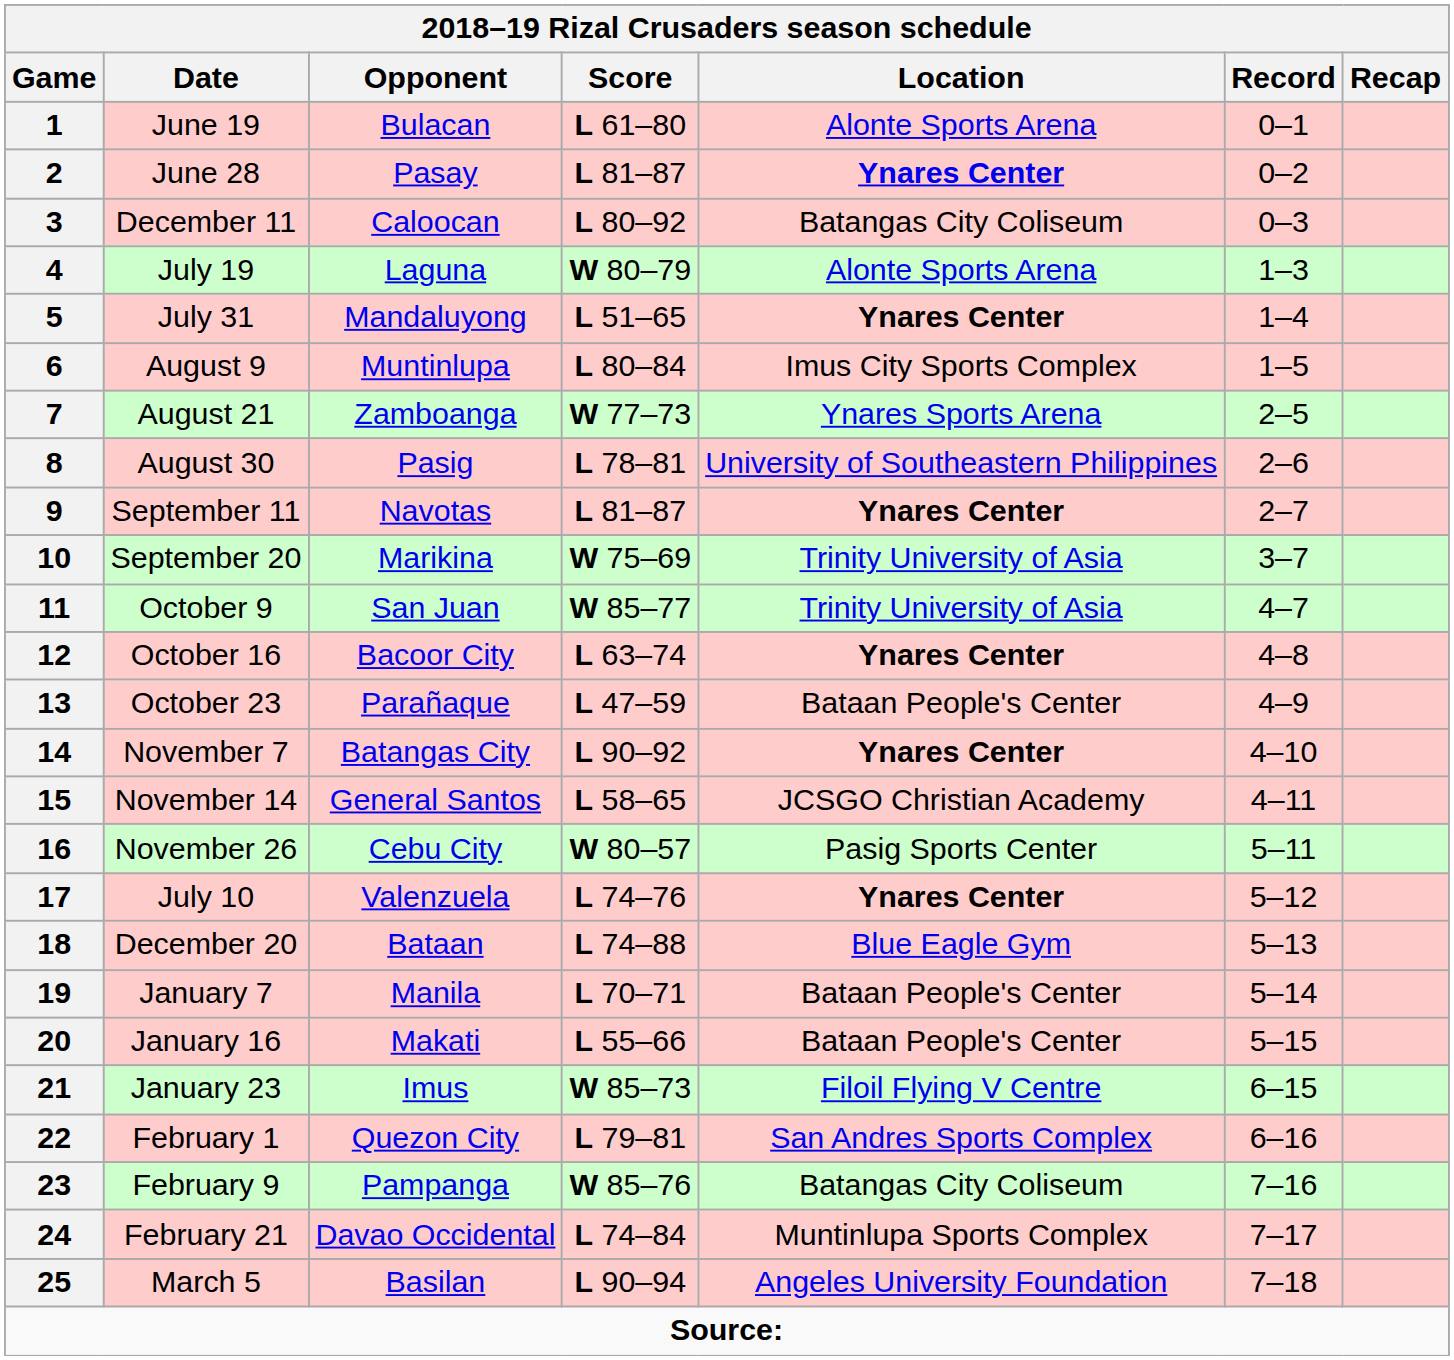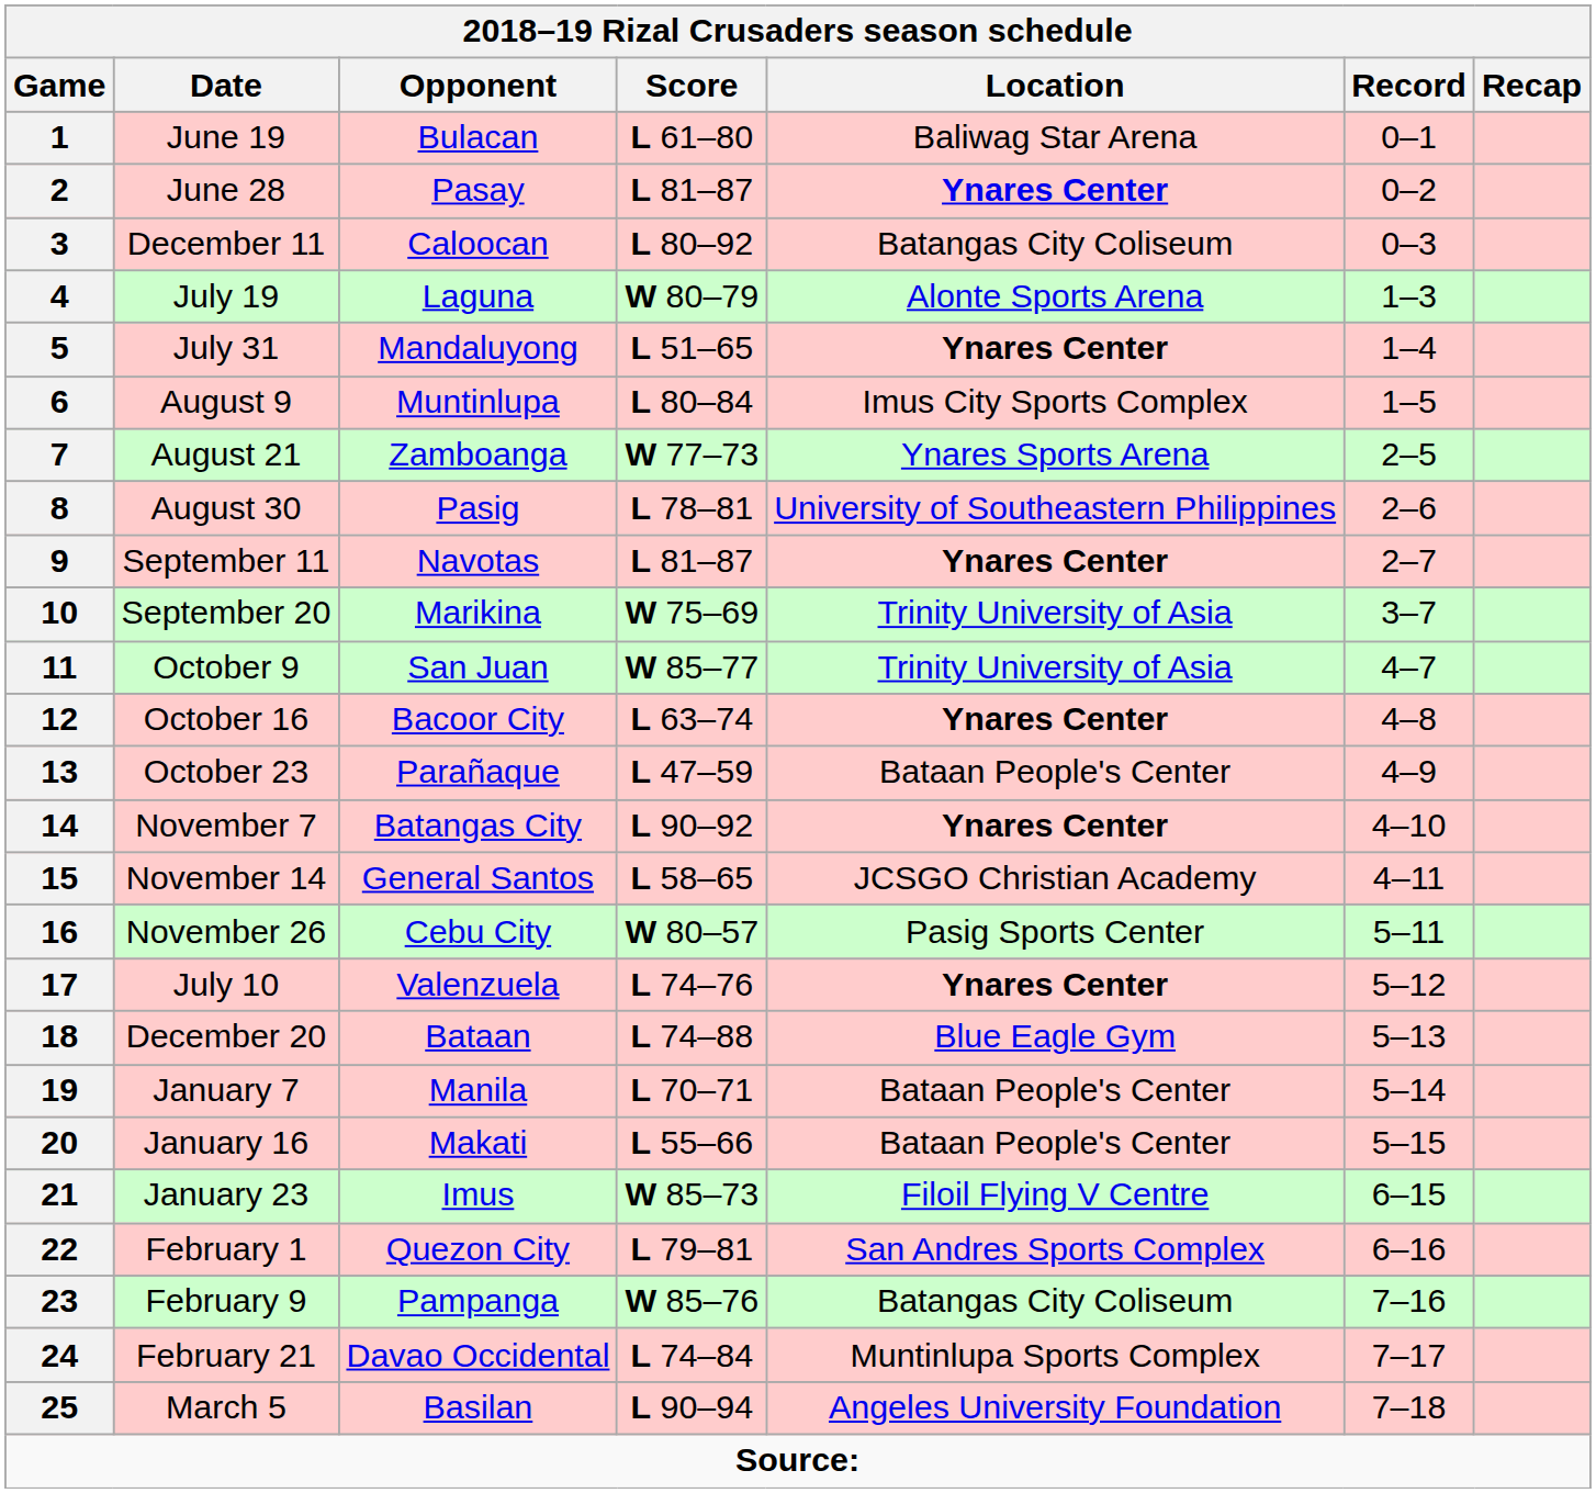1 | Location: Alonte Sports Arena -> Baliwag Star Arena
